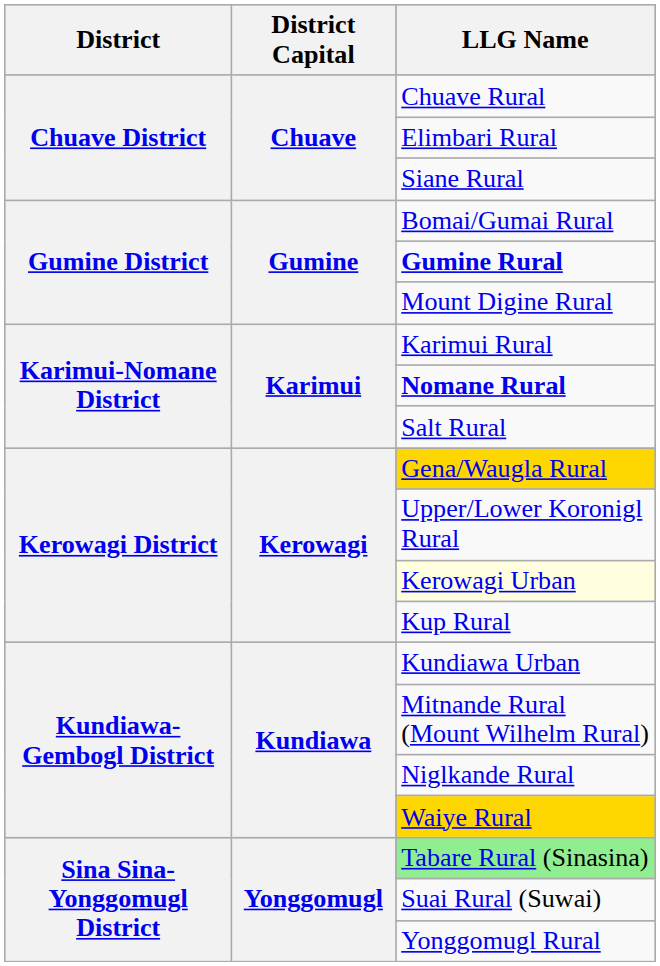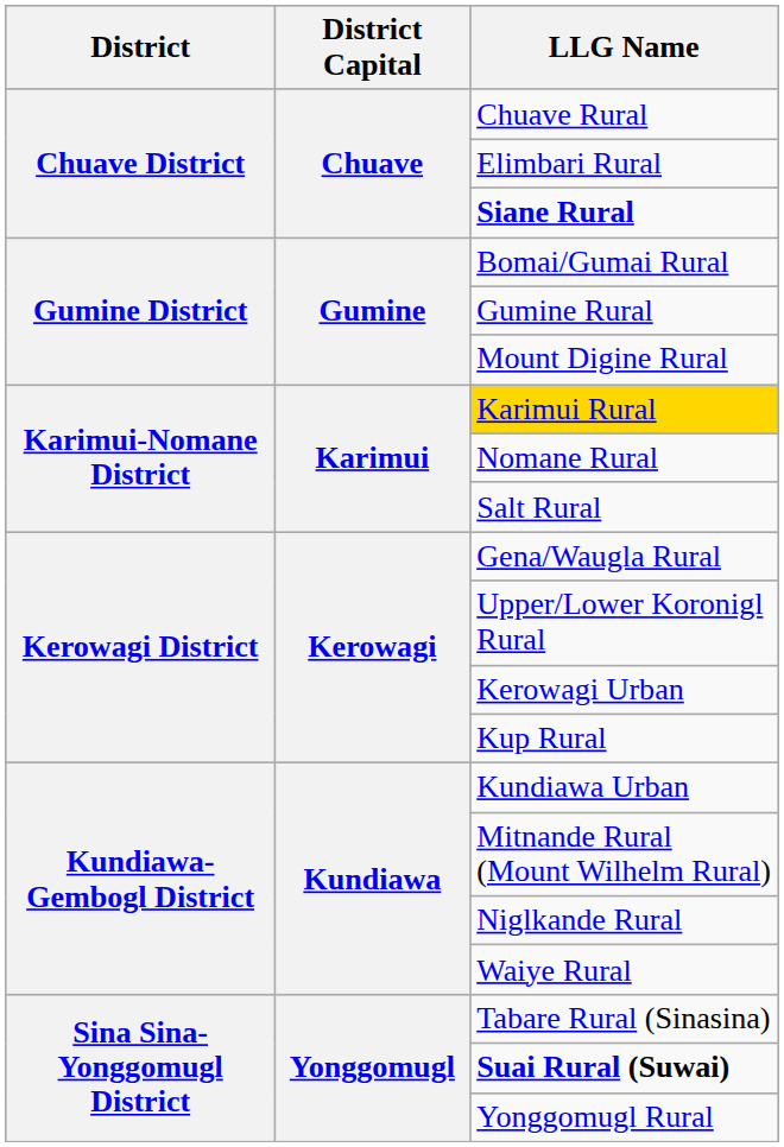Siane Rural | LLG Name: normal -> bold
Gumine Rural | LLG Name: bold -> normal
Karimui Rural | LLG Name: no background -> gold background
Nomane Rural | LLG Name: bold -> normal
Gena/Waugla Rural | LLG Name: gold background -> no background
Kerowagi Urban | LLG Name: lightyellow background -> no background
Waiye Rural | LLG Name: gold background -> no background
Tabare Rural (Sinasina) | LLG Name: lightgreen background -> no background
Suai Rural (Suwai) | LLG Name: normal -> bold
